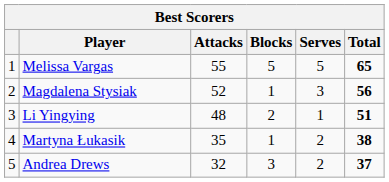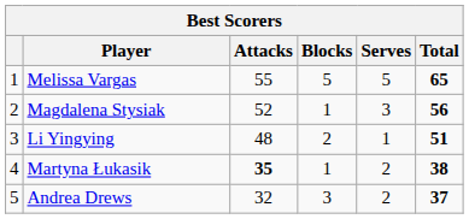Martyna Łukasik | Attacks: normal -> bold
